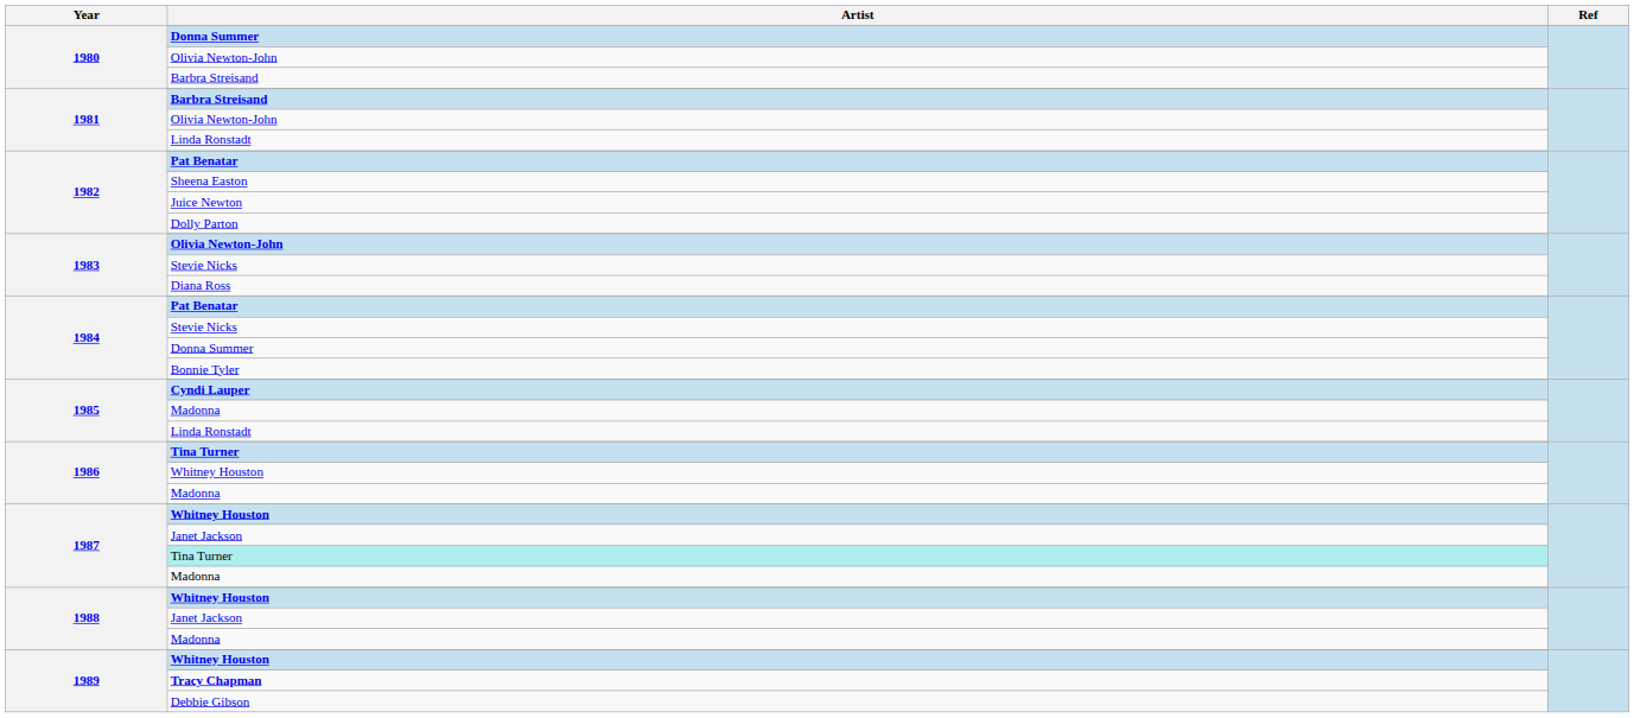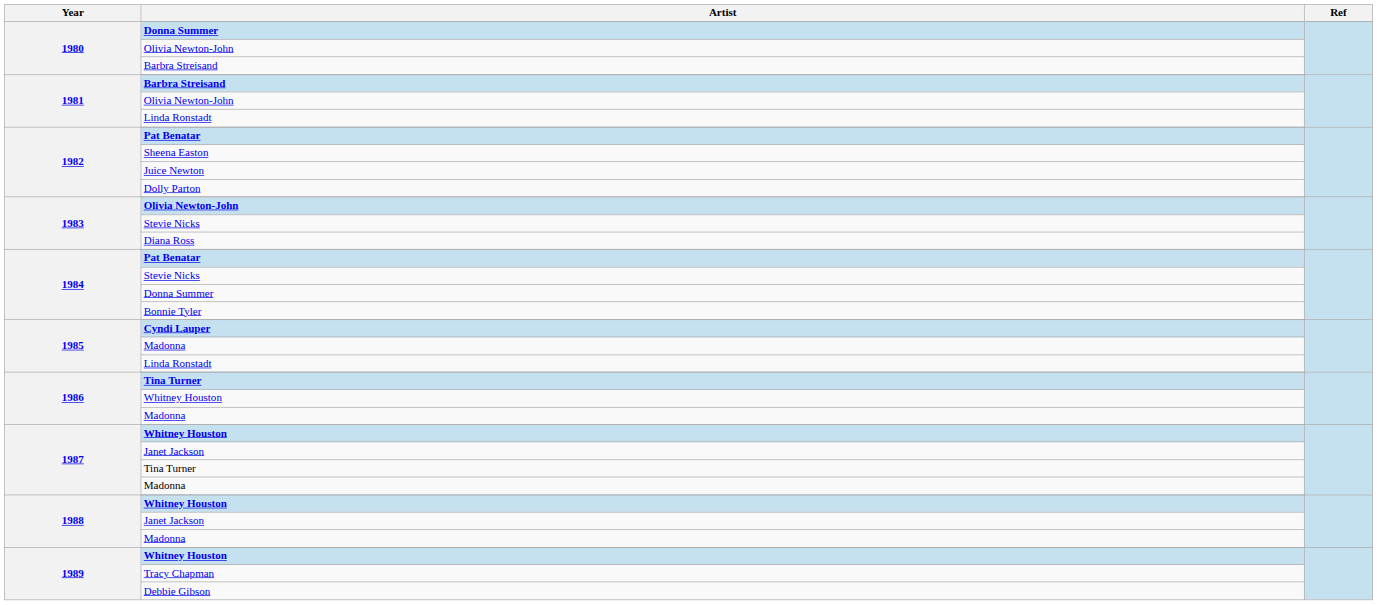1987 / Tina Turner | Artist: paleturquoise background -> no background
Tracy Chapman | Artist: bold -> normal
